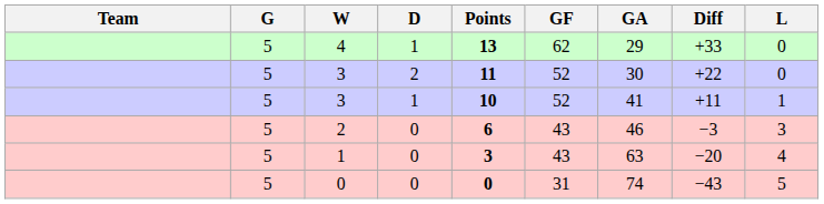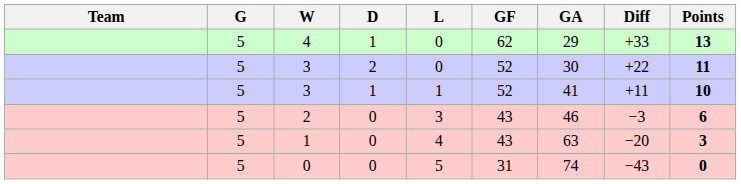columns swapped: L <-> Points
